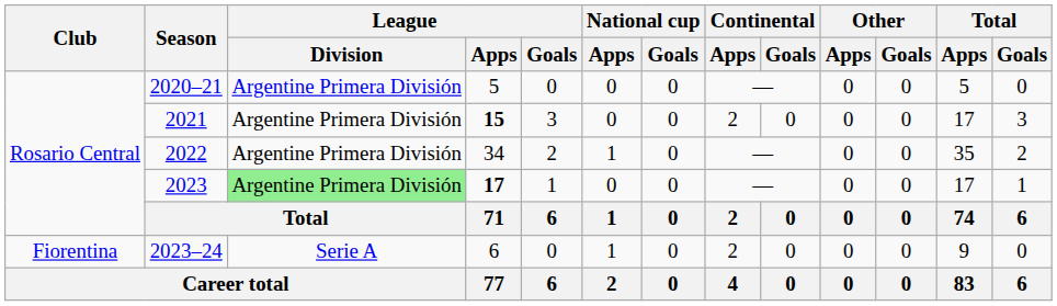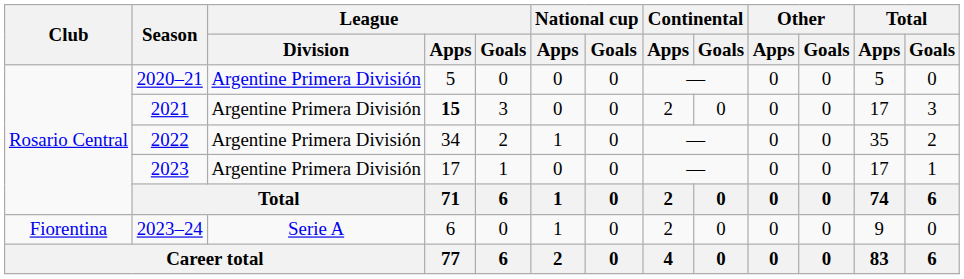2023 | League / Division: lightgreen background -> no background
2023 | League / Apps: bold -> normal
